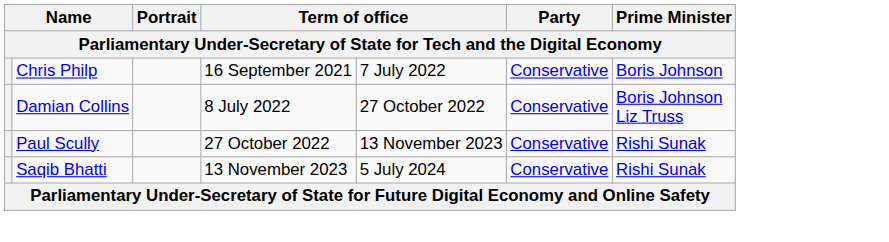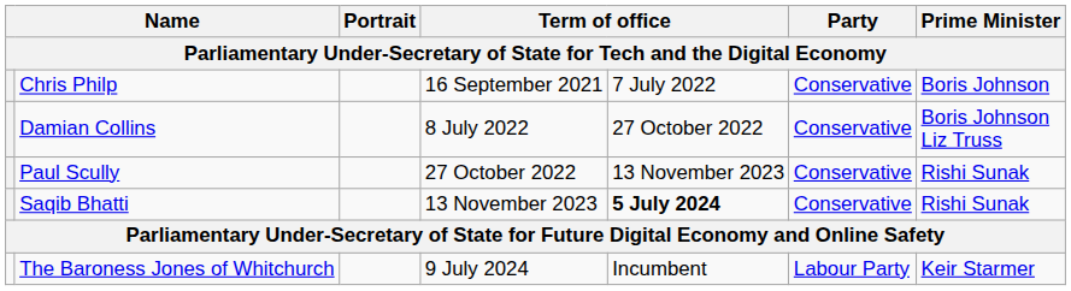Saqib Bhatti | column 5: normal -> bold
+ row: The Baroness Jones of Whitchurch | 9 July 2024 | Incumbent | Labour Party | Keir Starmer
